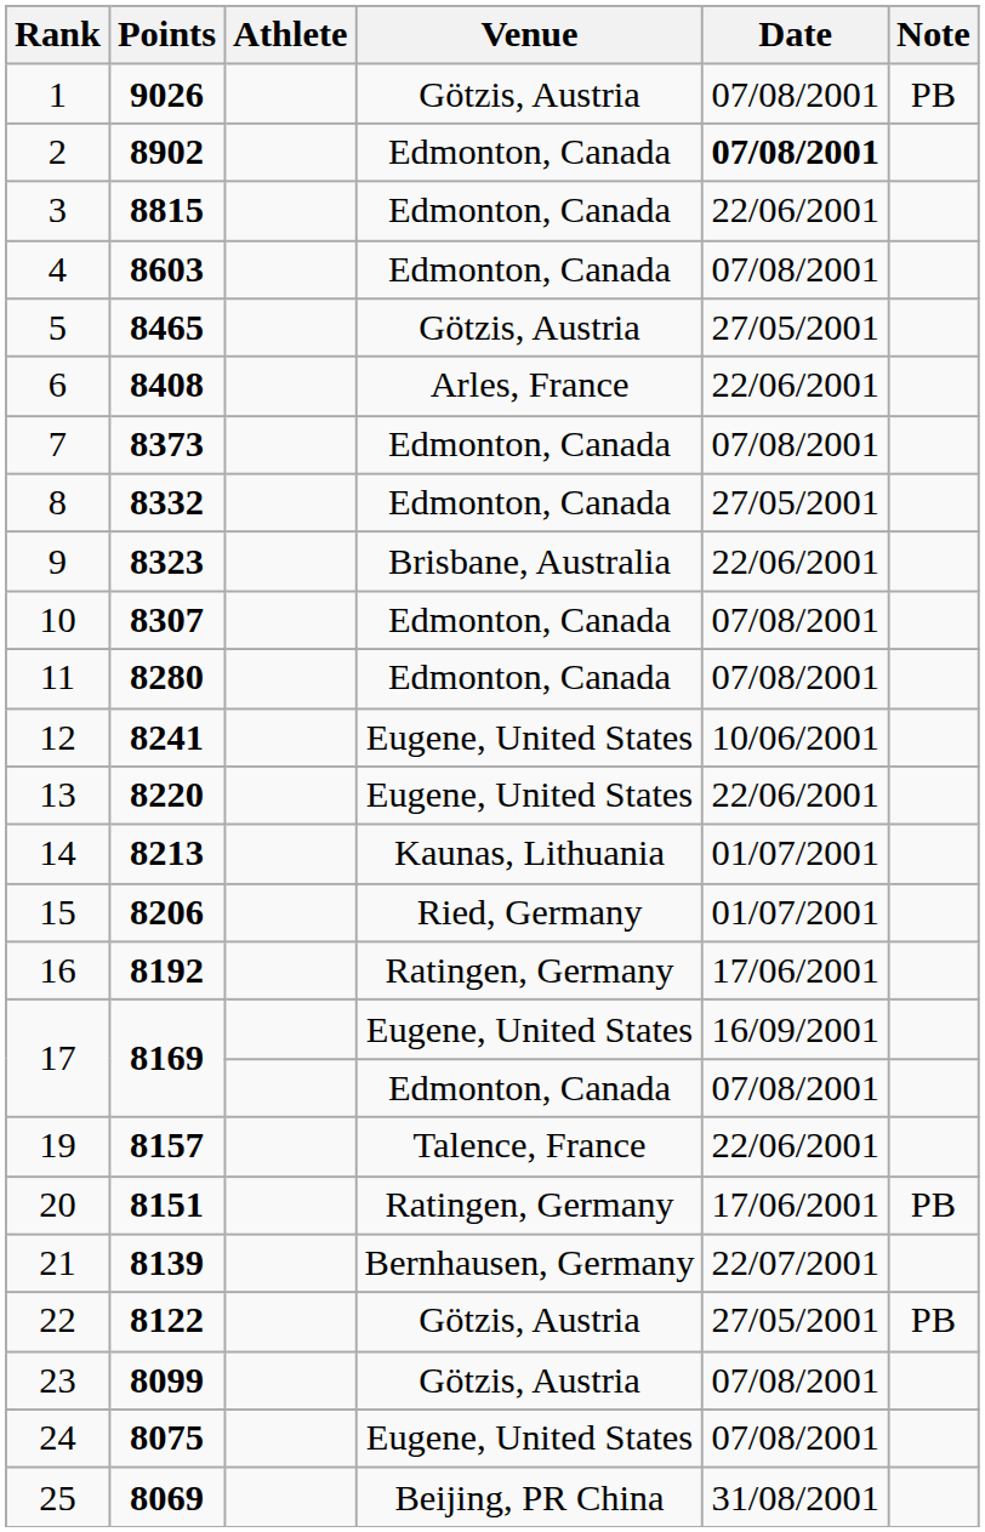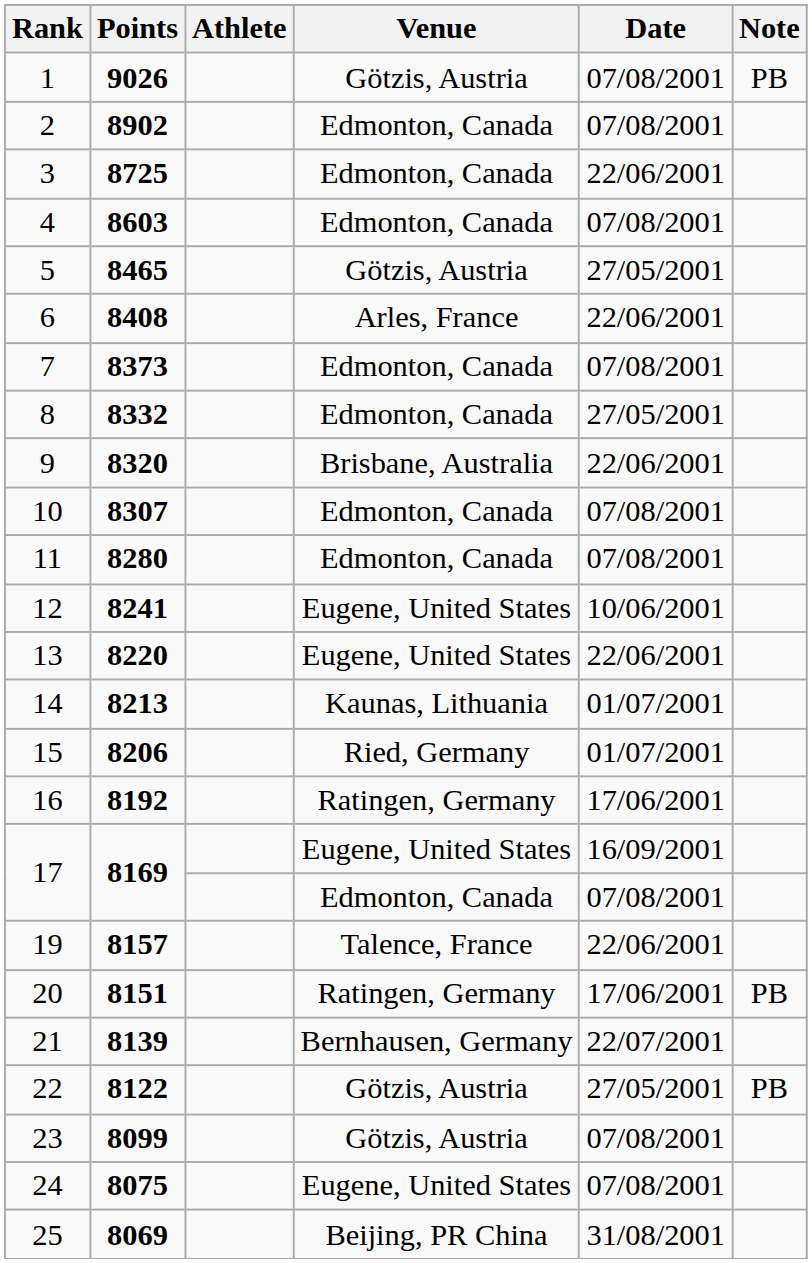2 | Date: bold -> normal
3 | Points: 8815 -> 8725
9 | Points: 8323 -> 8320
